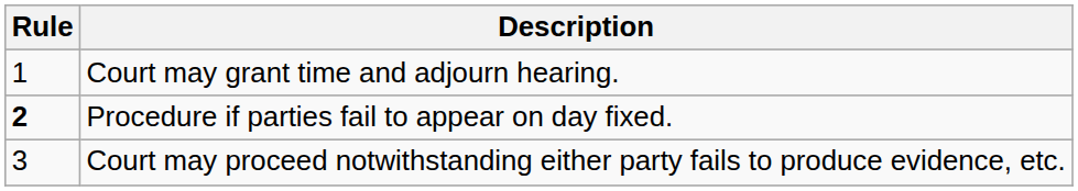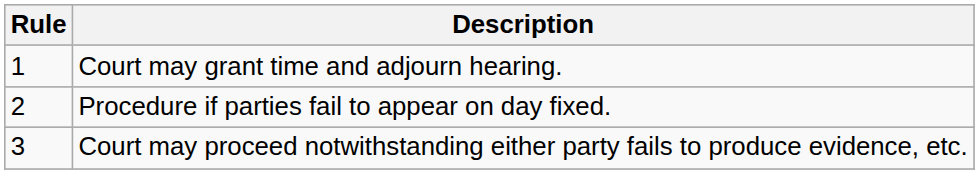Procedure if parties fail to appear on day fixed. | Rule: bold -> normal
